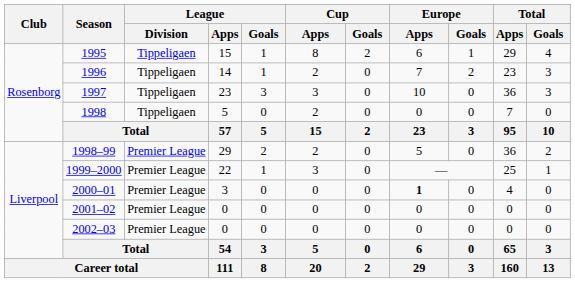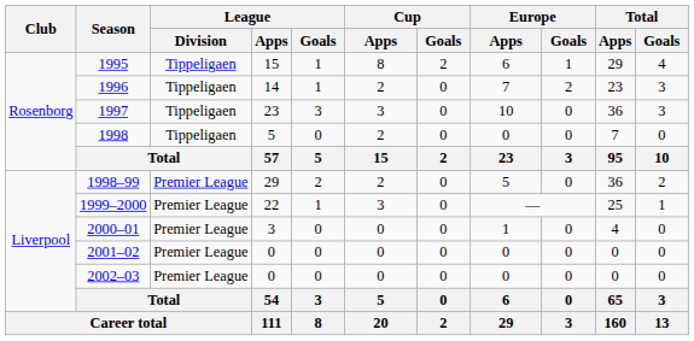2000–01 | Europe / Apps: bold -> normal
